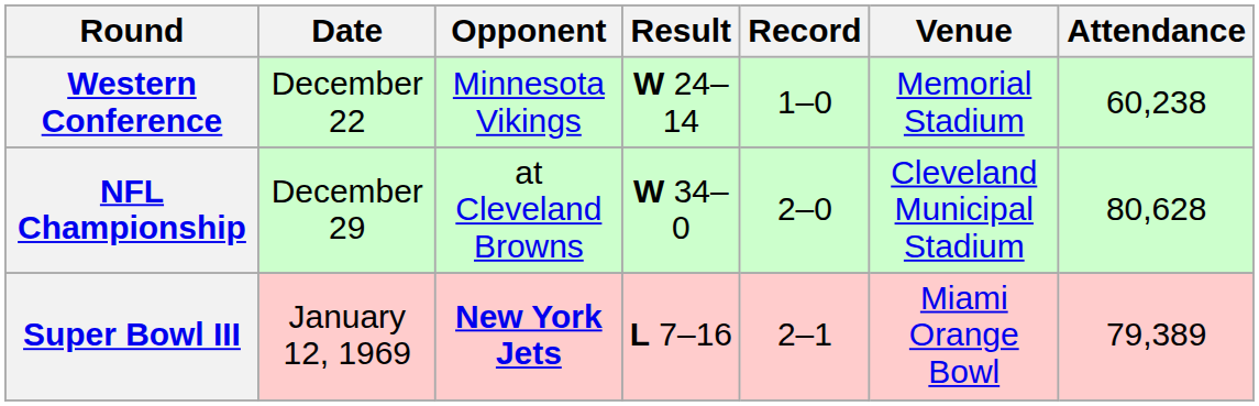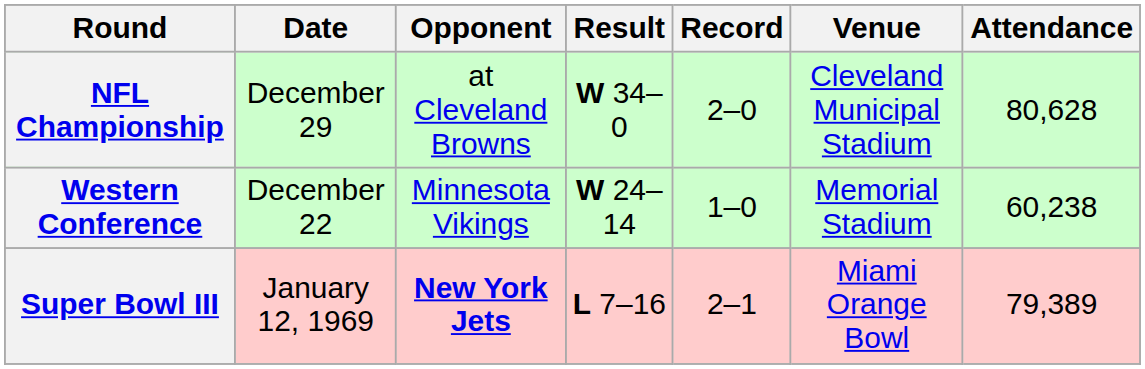rows swapped: Western Conference <-> NFL Championship
